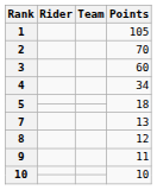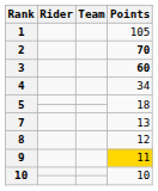2 | Points: normal -> bold
3 | Points: normal -> bold
9 | Points: no background -> gold background
